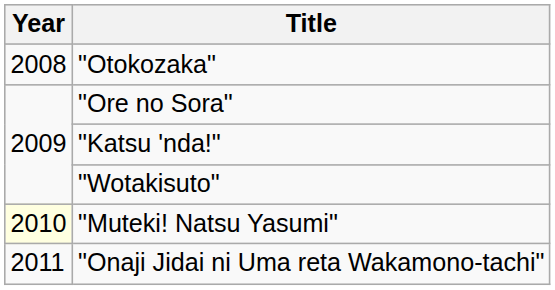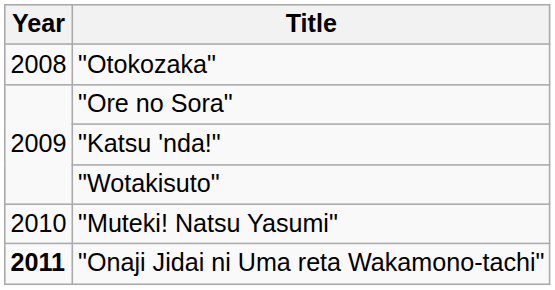"Muteki! Natsu Yasumi" | Year: lightyellow background -> no background
"Onaji Jidai ni Uma reta Wakamono-tachi" | Year: normal -> bold
